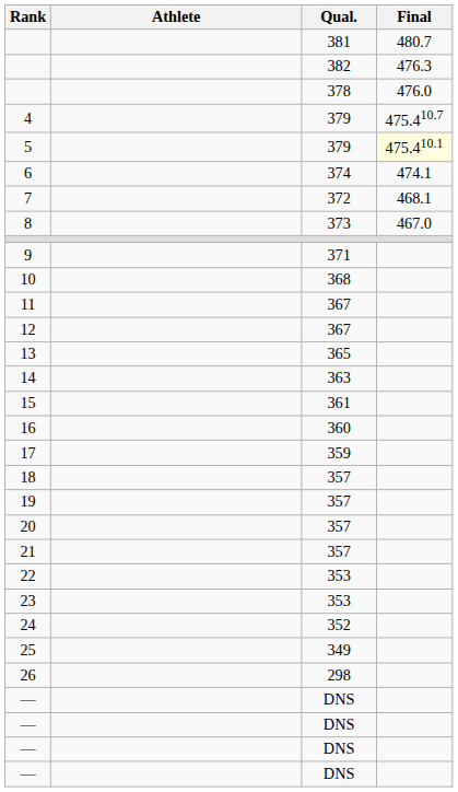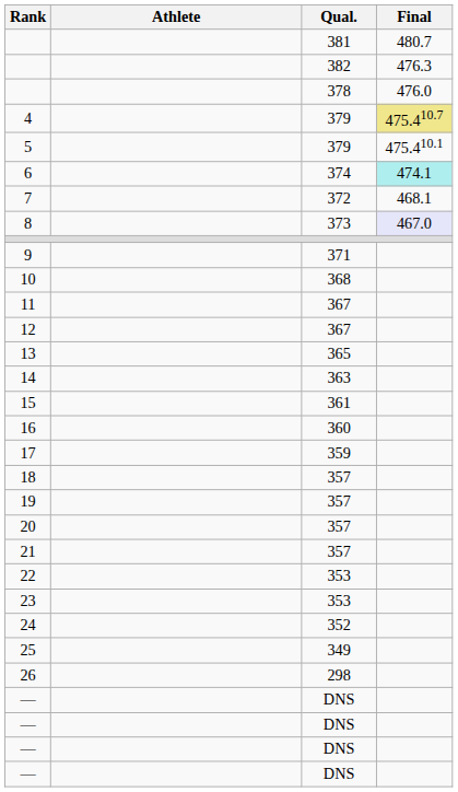4 | Final: no background -> khaki background
5 | Final: lightyellow background -> no background
6 | Final: no background -> paleturquoise background
8 | Final: no background -> lavender background
